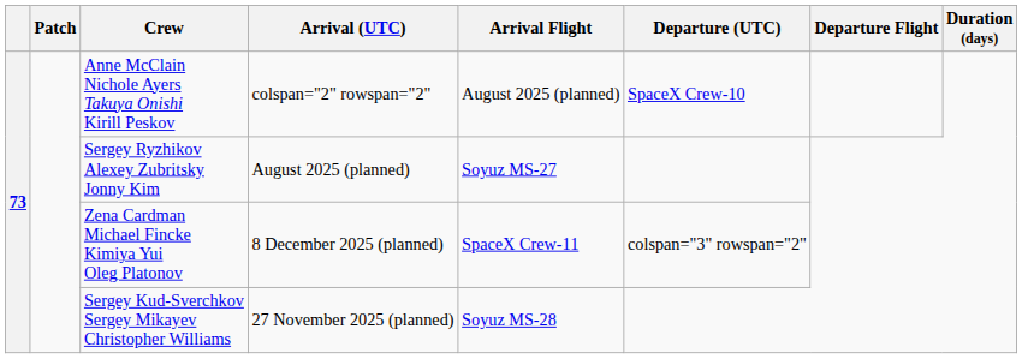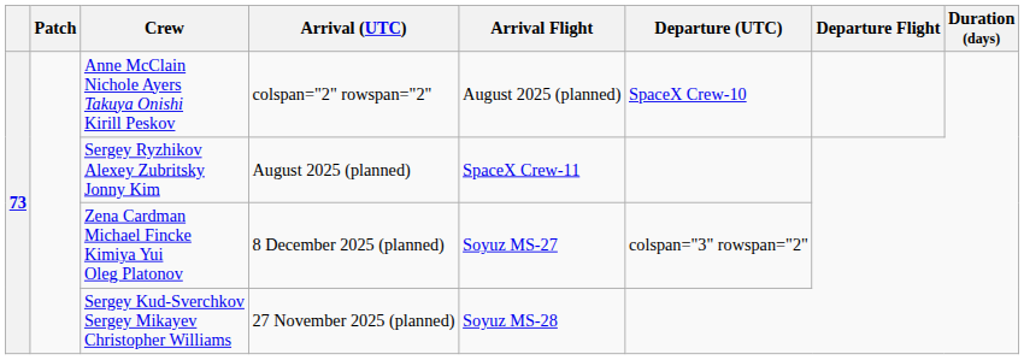Sergey Ryzhikov Alexey Zubritsky Jonny Kim | Arrival Flight: Soyuz MS-27 -> SpaceX Crew-11
Zena Cardman Michael Fincke Kimiya Yui Oleg Platonov | Arrival Flight: SpaceX Crew-11 -> Soyuz MS-27
